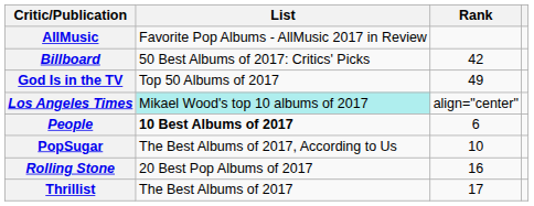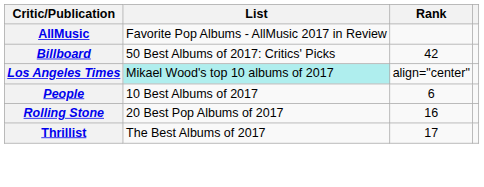- row: God Is in the TV | Top 50 Albums of 2017 | 49
People | List: bold -> normal
- row: PopSugar | The Best Albums of 2017, According to Us | 10
